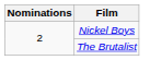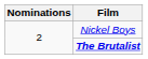The Brutalist | Film: normal -> bold
